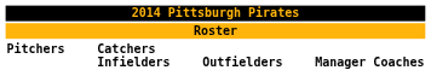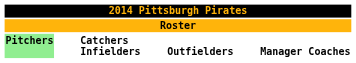Pitchers | column 1: no background -> lightgreen background
